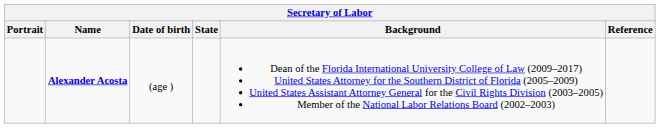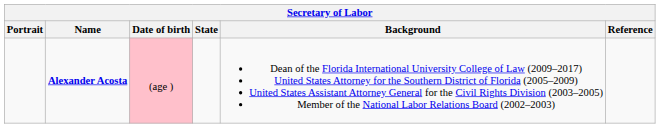Alexander Acosta | Date of birth: no background -> pink background
